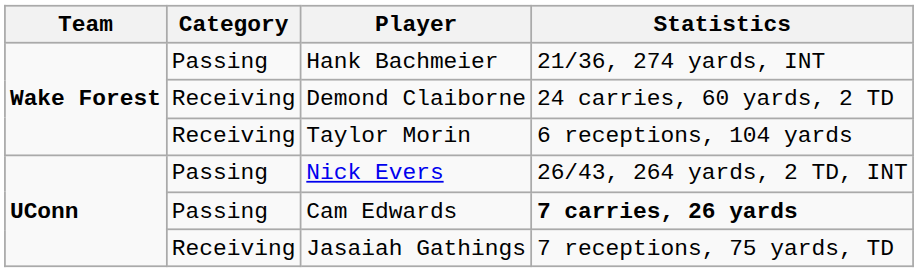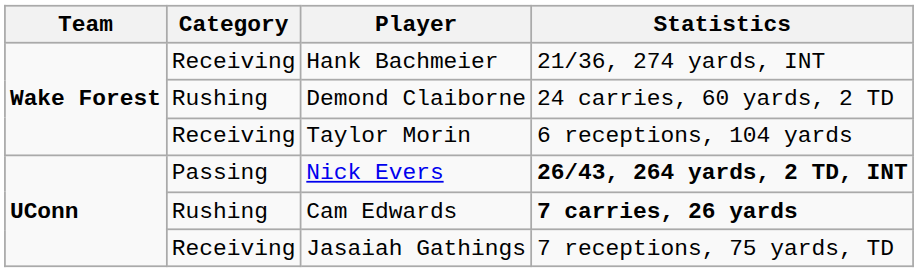Hank Bachmeier | Category: Passing -> Receiving
Demond Claiborne | Category: Receiving -> Rushing
Nick Evers | Statistics: normal -> bold
Cam Edwards | Category: Passing -> Rushing
